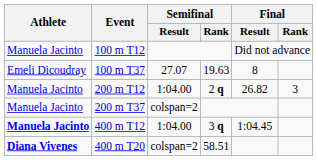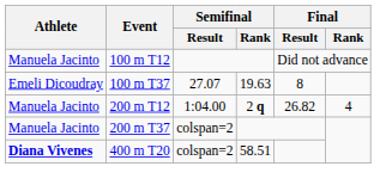200 m T12 | Final / Rank: 3 -> 4
- row: Manuela Jacinto | 400 m T12 | 1:04.00 | 3 q | 1:04.45
